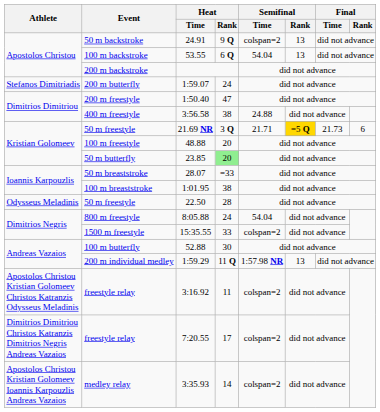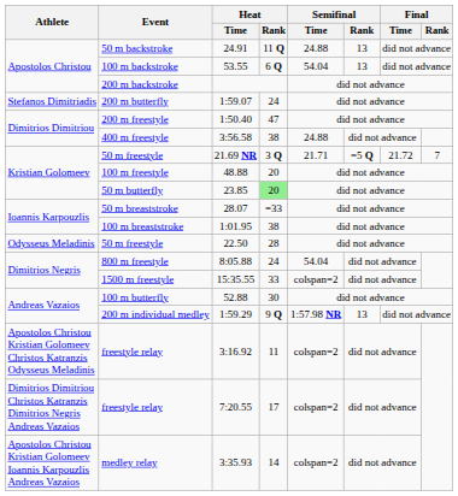24.91 | Heat / Rank: 9 Q -> 11 Q
24.91 | Semifinal / Time: colspan=2 -> 24.88
21.69 NR | Semifinal / Rank: gold background -> no background
21.69 NR | Final / Time: 21.73 -> 21.72
21.69 NR | Final / Rank: 6 -> 7
1:59.29 | Heat / Rank: 11 Q -> 9 Q
